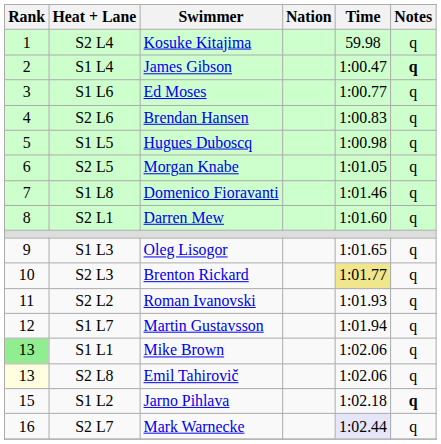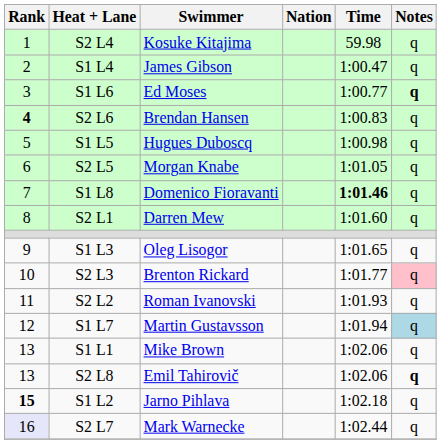S1 L4 | Notes: bold -> normal
S1 L6 | Notes: normal -> bold
S2 L6 | Rank: normal -> bold
S1 L8 | Time: normal -> bold
S2 L3 | Time: khaki background -> no background
S2 L3 | Notes: no background -> pink background
S1 L7 | Notes: no background -> lightblue background
S1 L1 | Rank: lightgreen background -> no background
S2 L8 | Rank: lightyellow background -> no background
S2 L8 | Notes: normal -> bold
S1 L2 | Rank: normal -> bold
S1 L2 | Notes: bold -> normal
S2 L7 | Rank: no background -> lavender background
S2 L7 | Time: lavender background -> no background
